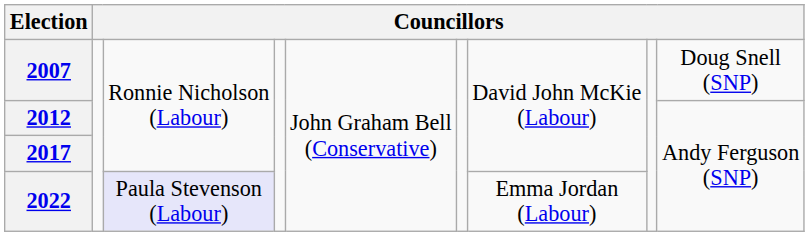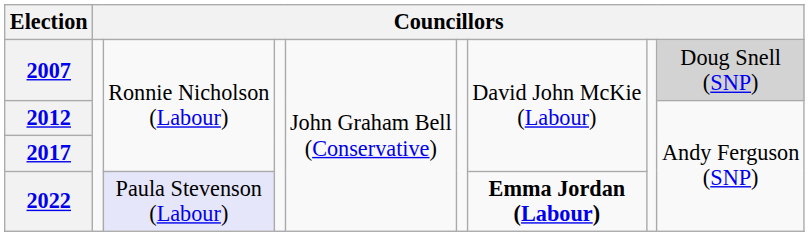2007 | column 9: no background -> lightgrey background
2022 | column 7: normal -> bold
